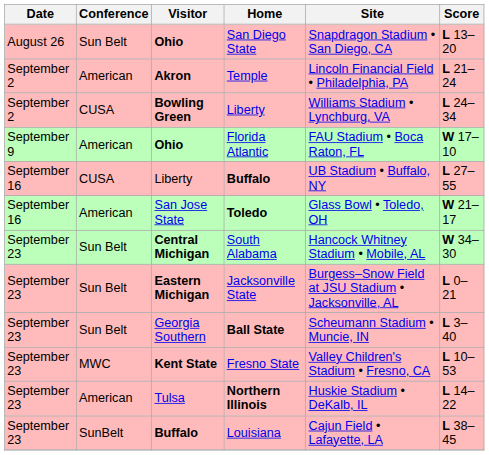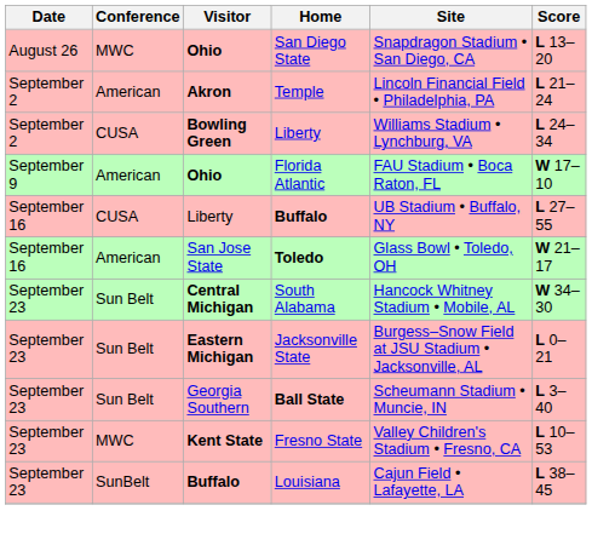San Diego State | Conference: Sun Belt -> MWC
- row: September 23 | American | Tulsa | Northern Illinois | Huskie Stadium • DeKalb, IL | L 14–22
